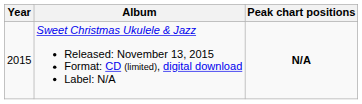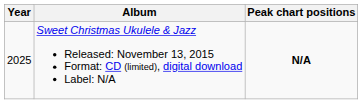row 2 | Year: 2015 -> 2025
